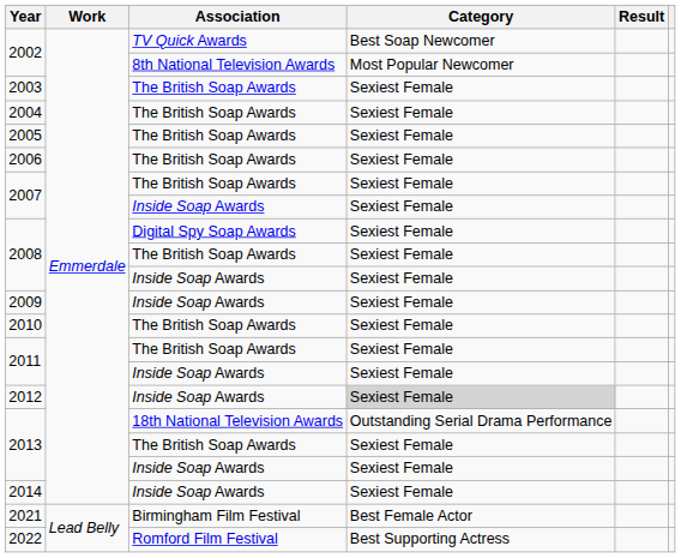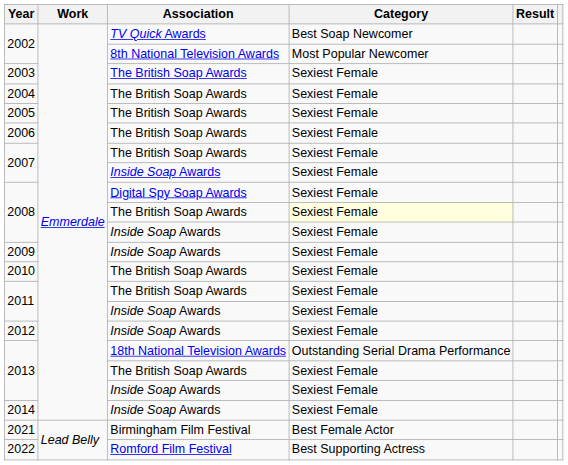2008 / The British Soap Awards | Category: no background -> lightyellow background
2012 | Category: lightgrey background -> no background
